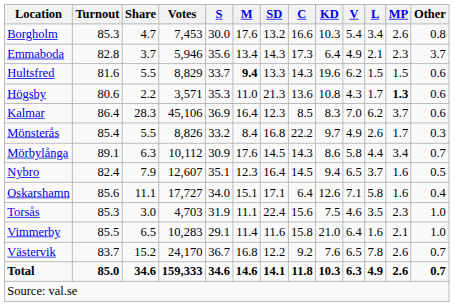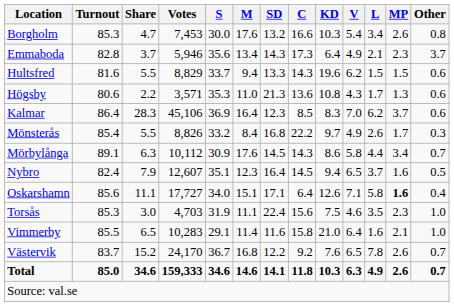Hultsfred | M: bold -> normal
Högsby | MP: bold -> normal
Oskarshamn | MP: normal -> bold
